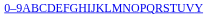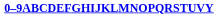row 1 | column 1: normal -> bold
